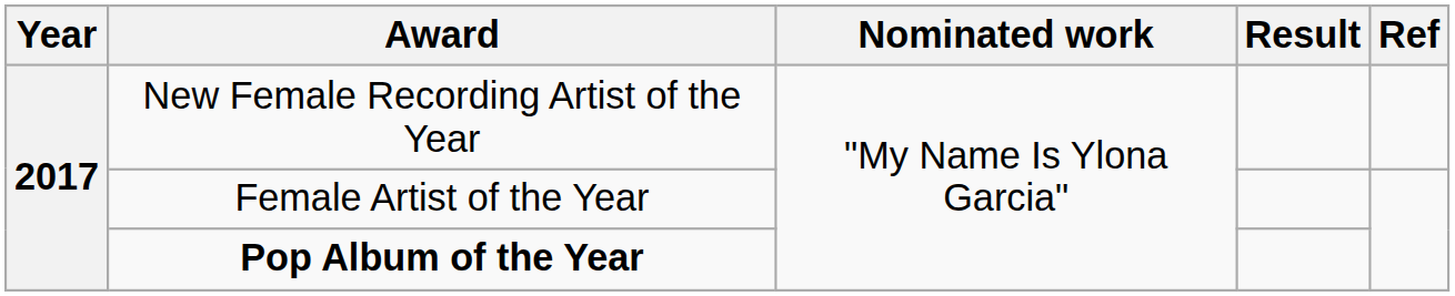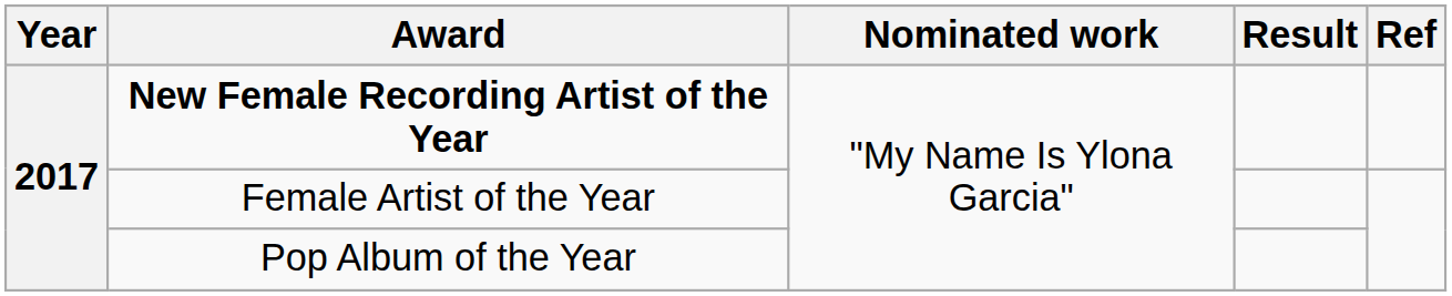New Female Recording Artist of the Year | Award: normal -> bold
Pop Album of the Year | Award: bold -> normal
